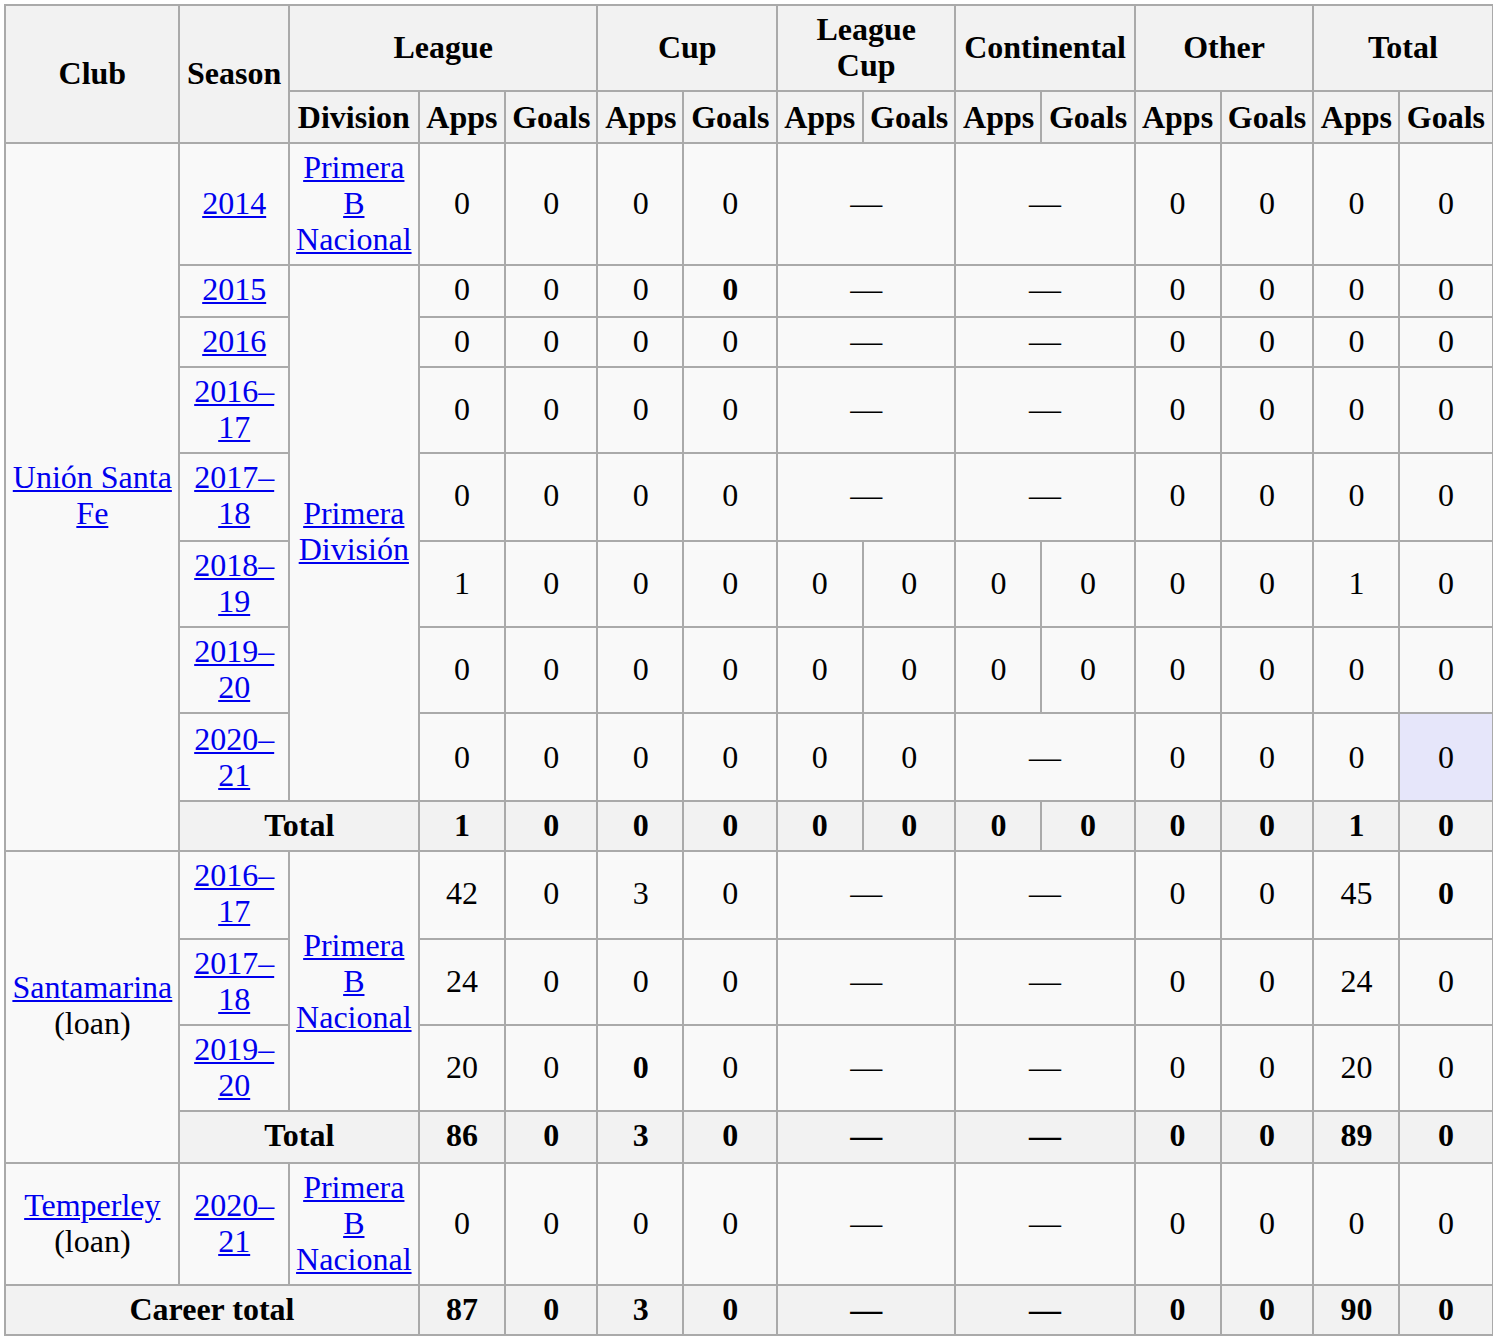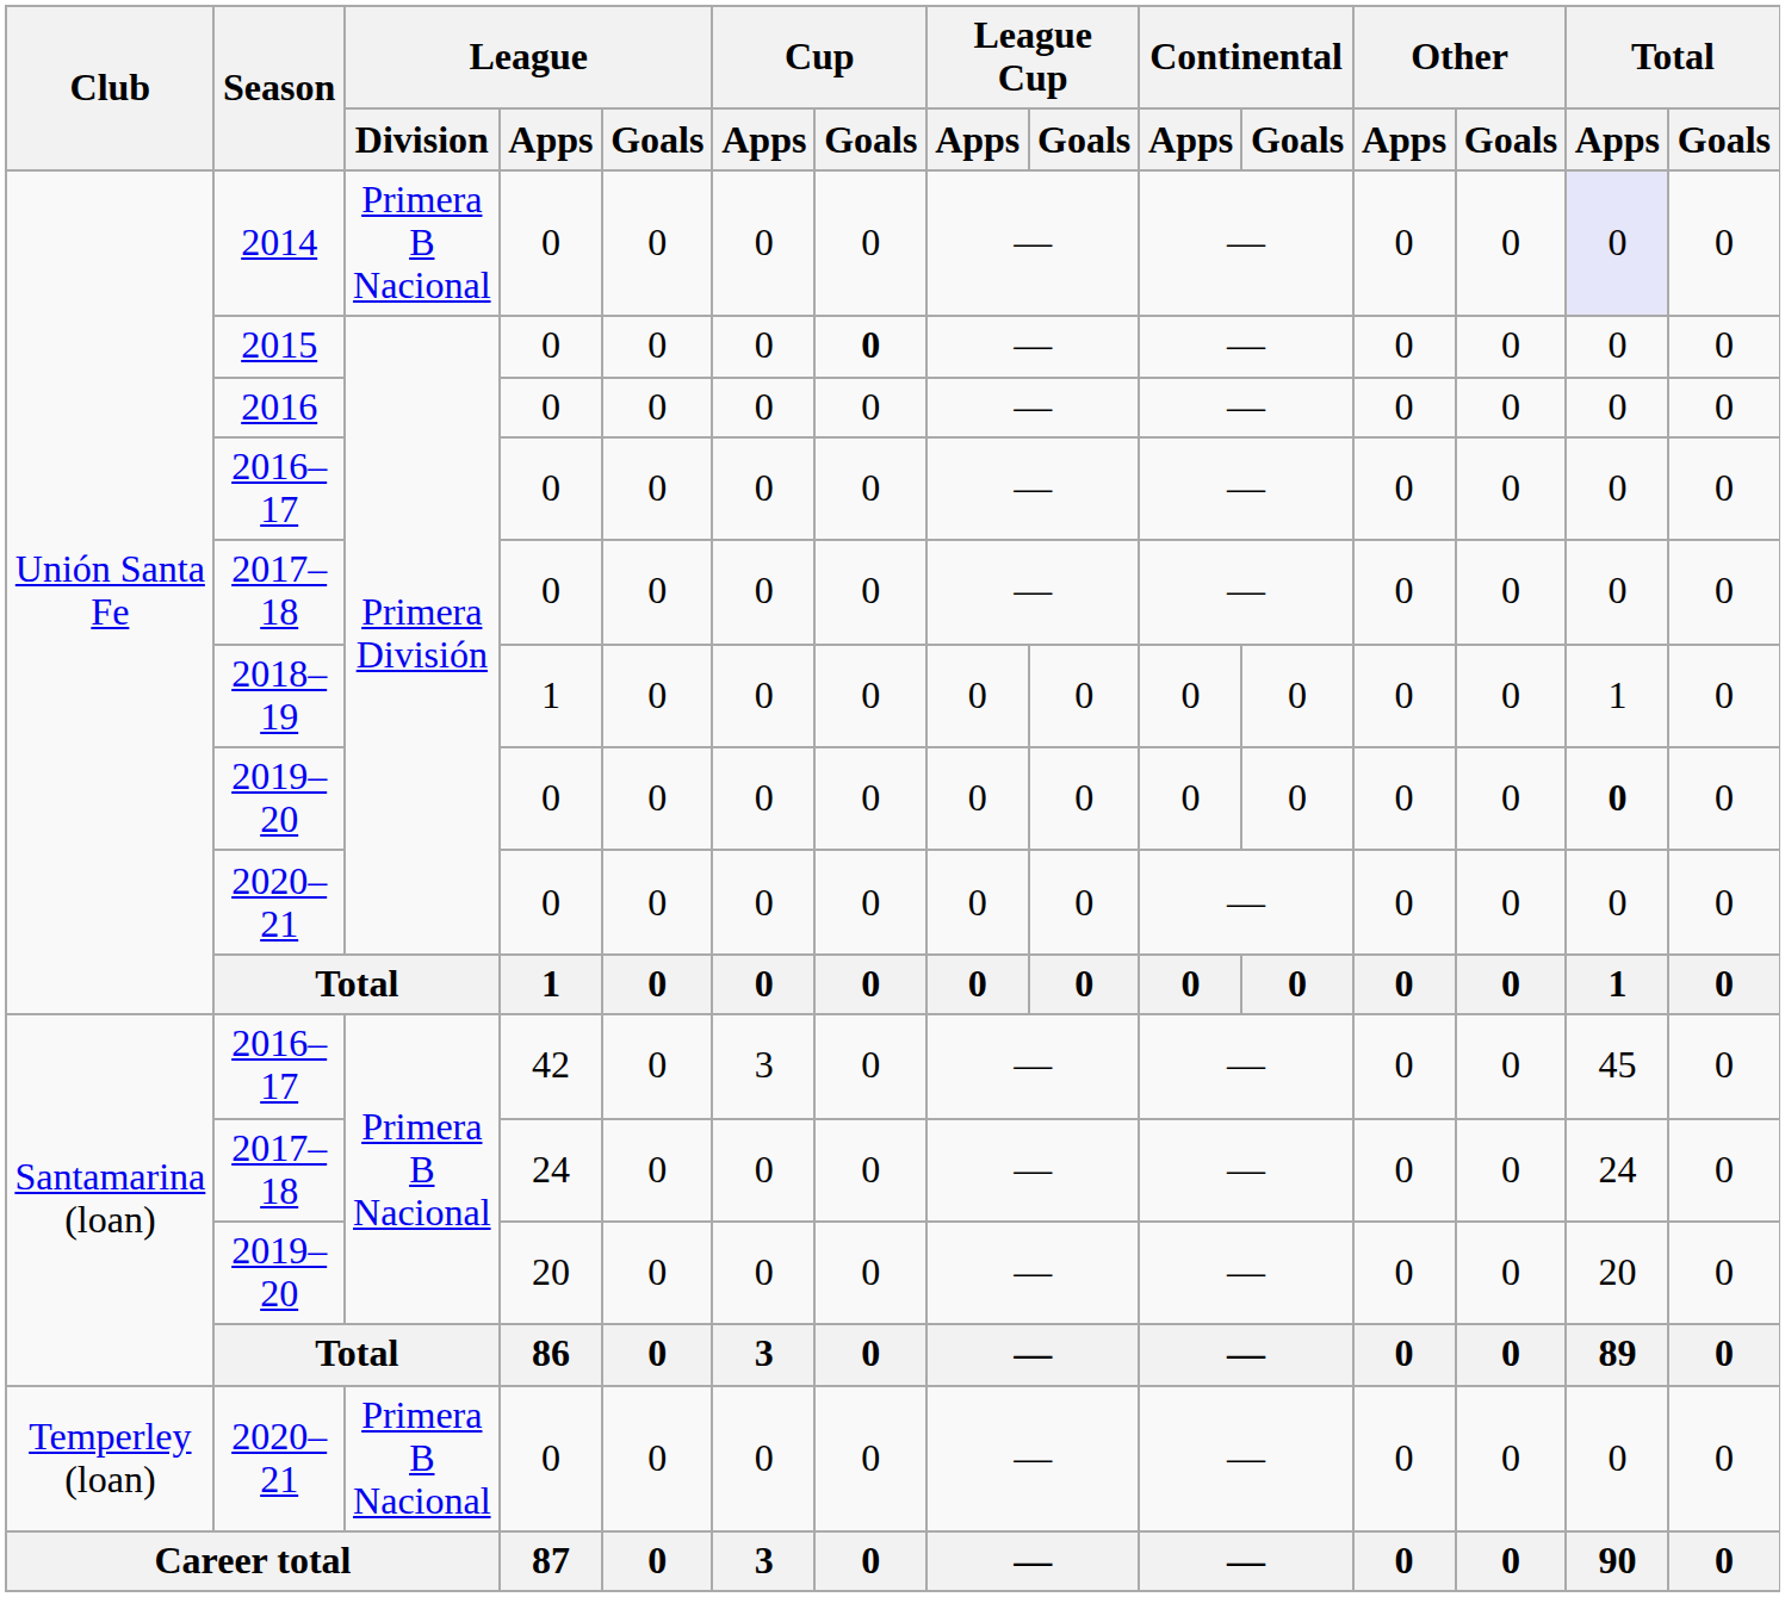2014 | Total / Apps: no background -> lavender background
Unión Santa Fe / 2019–20 | Total / Apps: normal -> bold
Unión Santa Fe / 2020–21 | Total / Goals: lavender background -> no background
Santamarina (loan) / 2016–17 | Total / Goals: bold -> normal
Santamarina (loan) / 2019–20 | Cup / Apps: bold -> normal
